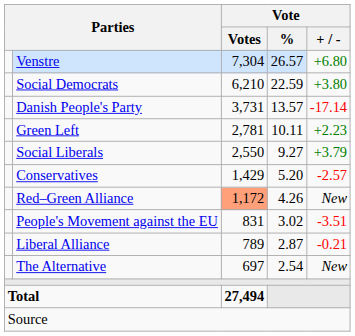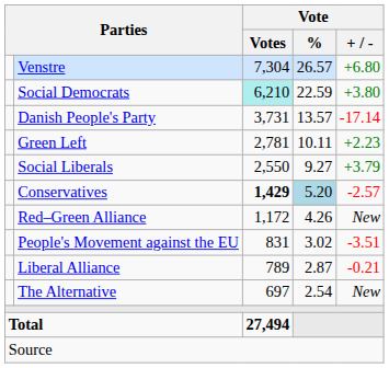Social Democrats | Vote / Votes: no background -> paleturquoise background
Conservatives | Vote / Votes: normal -> bold
Conservatives | Vote / %: no background -> lightblue background
Red–Green Alliance | Vote / Votes: lightsalmon background -> no background
